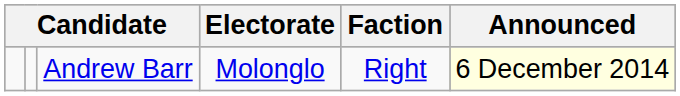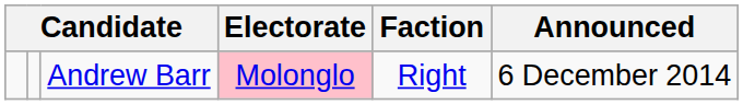Andrew Barr | Electorate: no background -> pink background
Andrew Barr | Announced: lightyellow background -> no background
